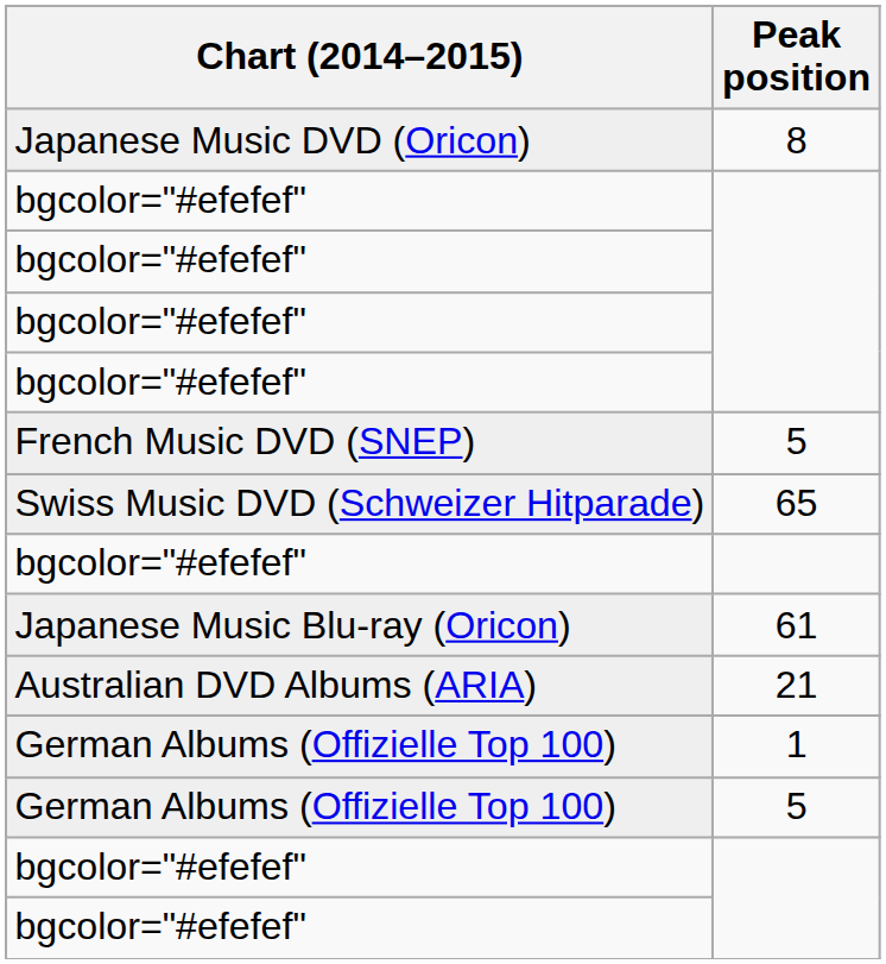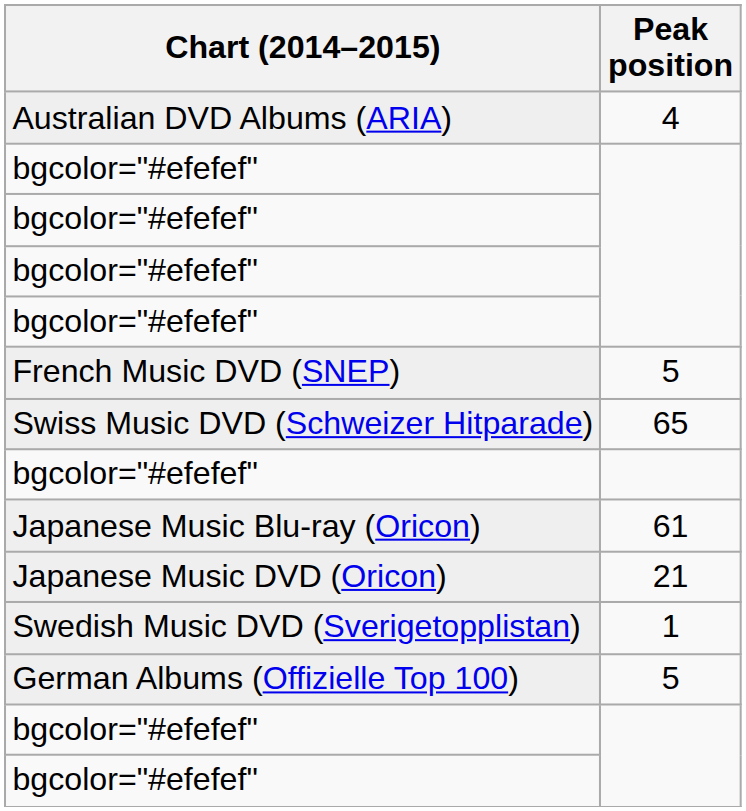row 2 | Chart (2014–2015): Japanese Music DVD (Oricon) -> Australian DVD Albums (ARIA)
row 2 | Peak position: 8 -> 4
row 11 | Chart (2014–2015): Australian DVD Albums (ARIA) -> Japanese Music DVD (Oricon)
row 12 | Chart (2014–2015): German Albums (Offizielle Top 100) -> Swedish Music DVD (Sverigetopplistan)
